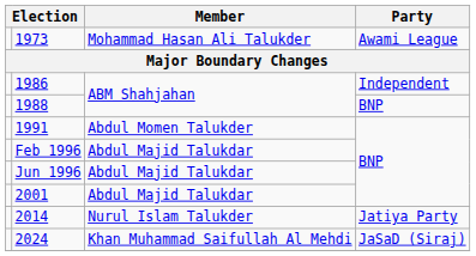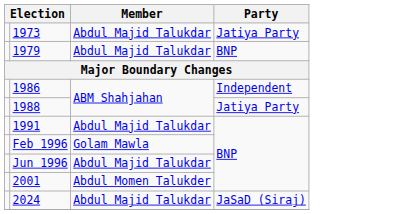1973 | Member: Mohammad Hasan Ali Talukder -> Abdul Majid Talukdar
1973 | Party: Awami League -> Jatiya Party
+ row: 1979 | Abdul Majid Talukdar | BNP
1988 | Party: BNP -> Jatiya Party
1991 | Member: Abdul Momen Talukder -> Abdul Majid Talukdar
Feb 1996 | Member: Abdul Majid Talukdar -> Golam Mawla
2001 | Member: Abdul Majid Talukdar -> Abdul Momen Talukder
- row: 2014 | Nurul Islam Talukder | Jatiya Party
2024 | Member: Khan Muhammad Saifullah Al Mehdi -> Abdul Majid Talukdar
